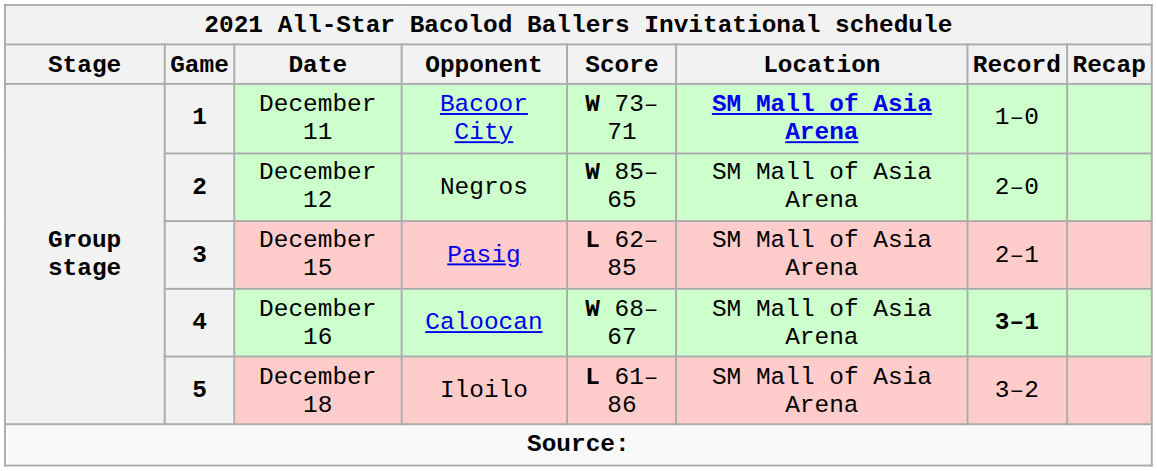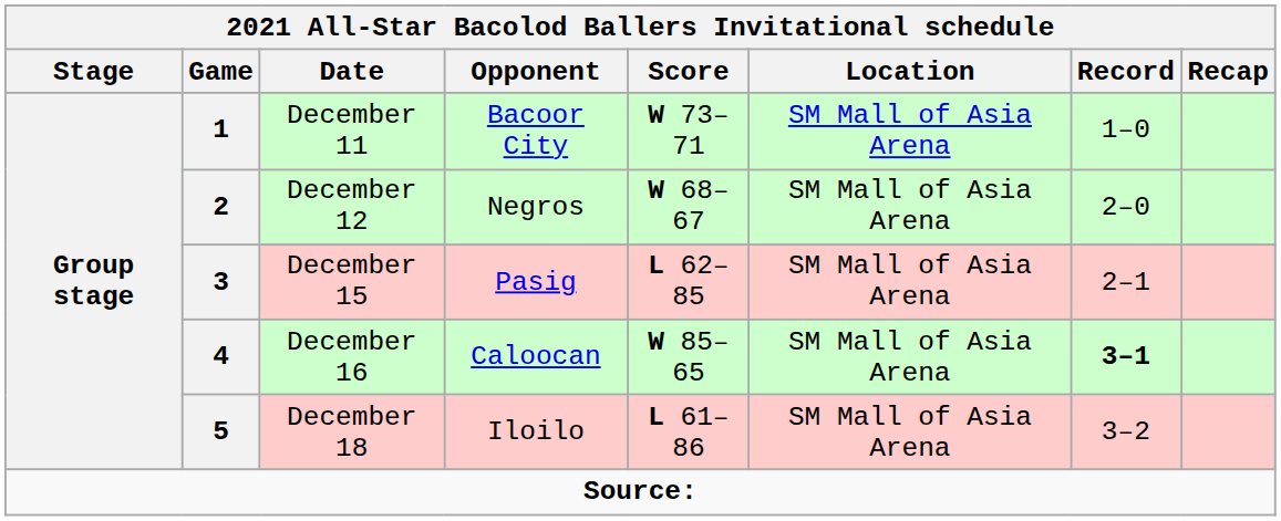December 11 | Location: bold -> normal
December 12 | Score: W 85–65 -> W 68–67
December 16 | Score: W 68–67 -> W 85–65
